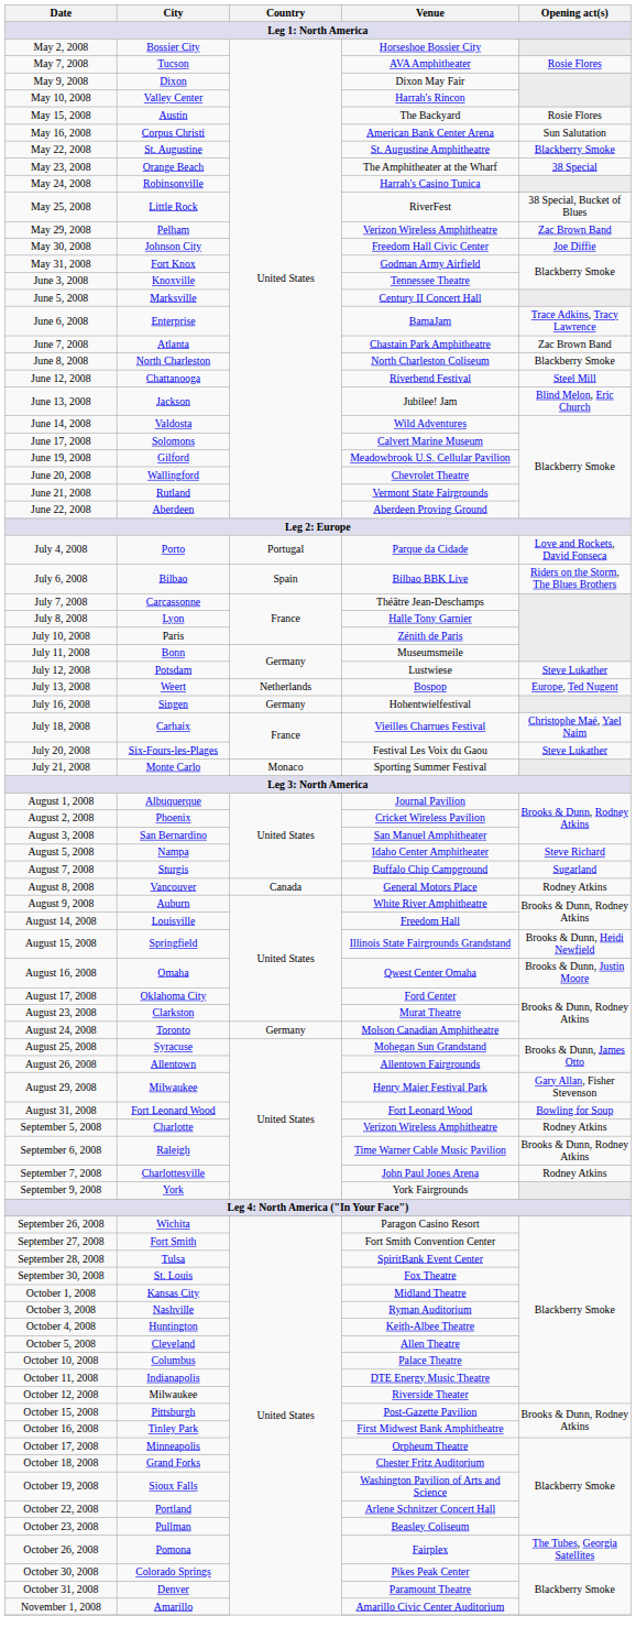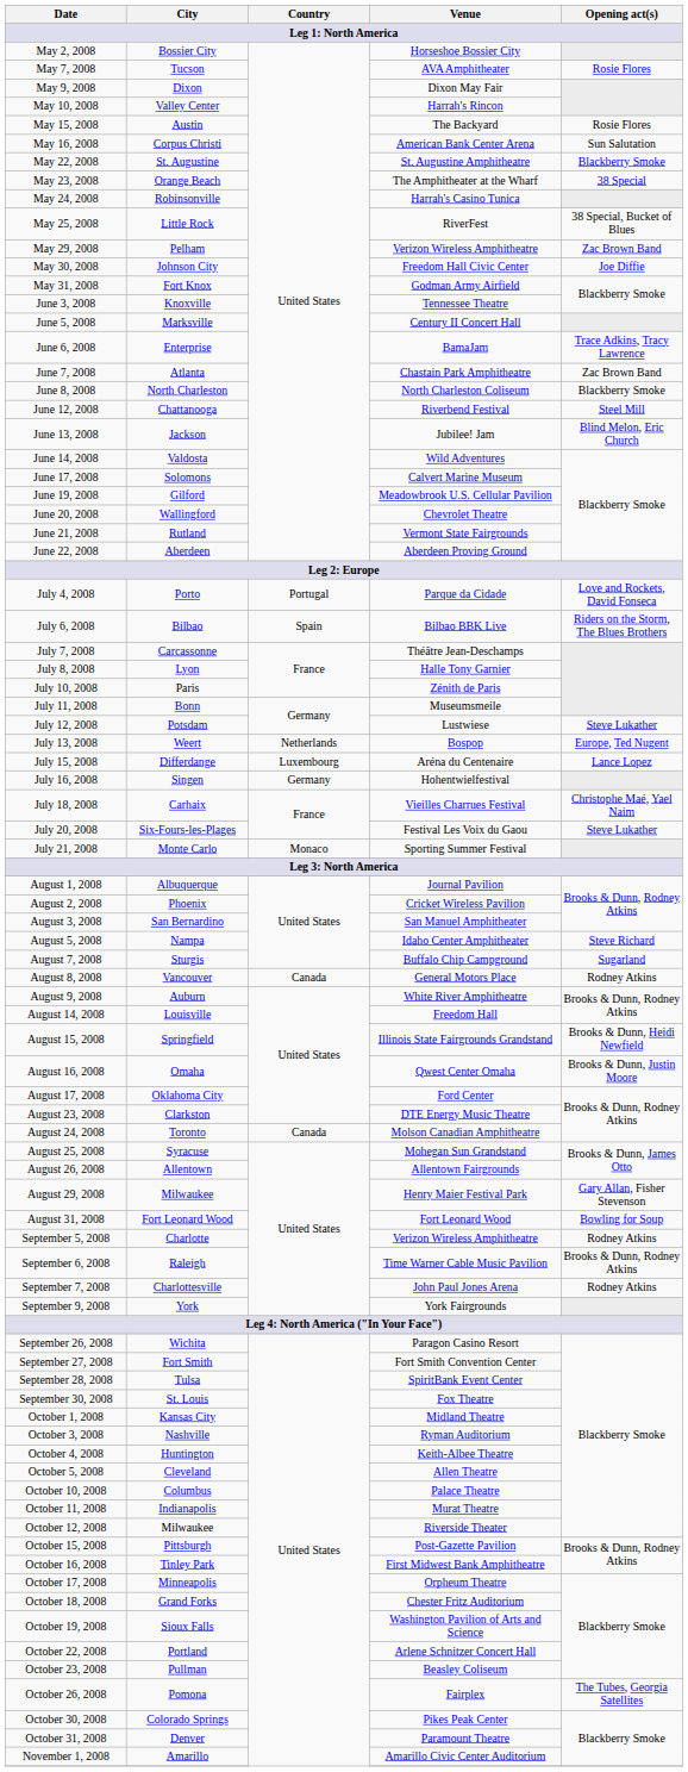+ row: July 15, 2008 | Differdange | Luxembourg | Aréna du Centenaire | Lance Lopez
August 23, 2008 | Venue: Murat Theatre -> DTE Energy Music Theatre
August 24, 2008 | Country: Germany -> Canada
October 11, 2008 | Venue: DTE Energy Music Theatre -> Murat Theatre
